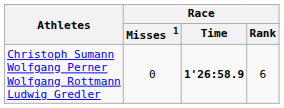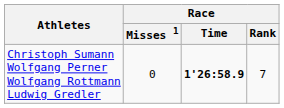row 3 | Race / Rank: 6 -> 7
